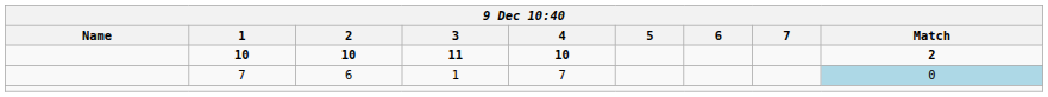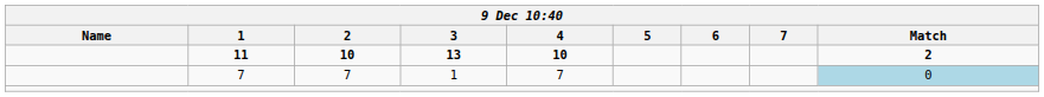row 3 | 1: 10 -> 11
row 3 | 3: 11 -> 13
row 4 | 2: 6 -> 7
